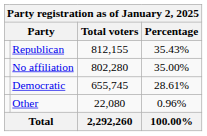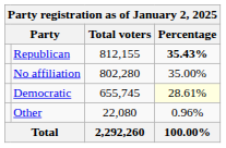Republican | Percentage: normal -> bold
Democratic | Percentage: no background -> lightyellow background
